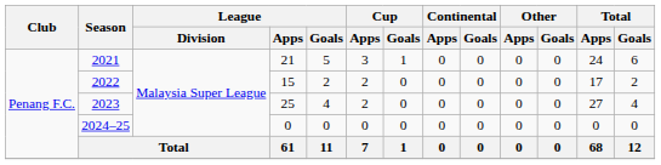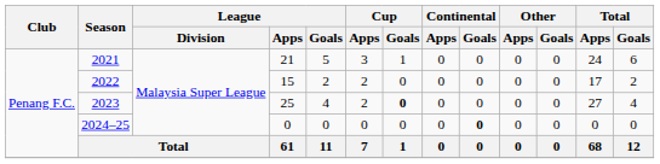2023 | Cup / Goals: normal -> bold
2024–25 | Continental / Goals: normal -> bold
